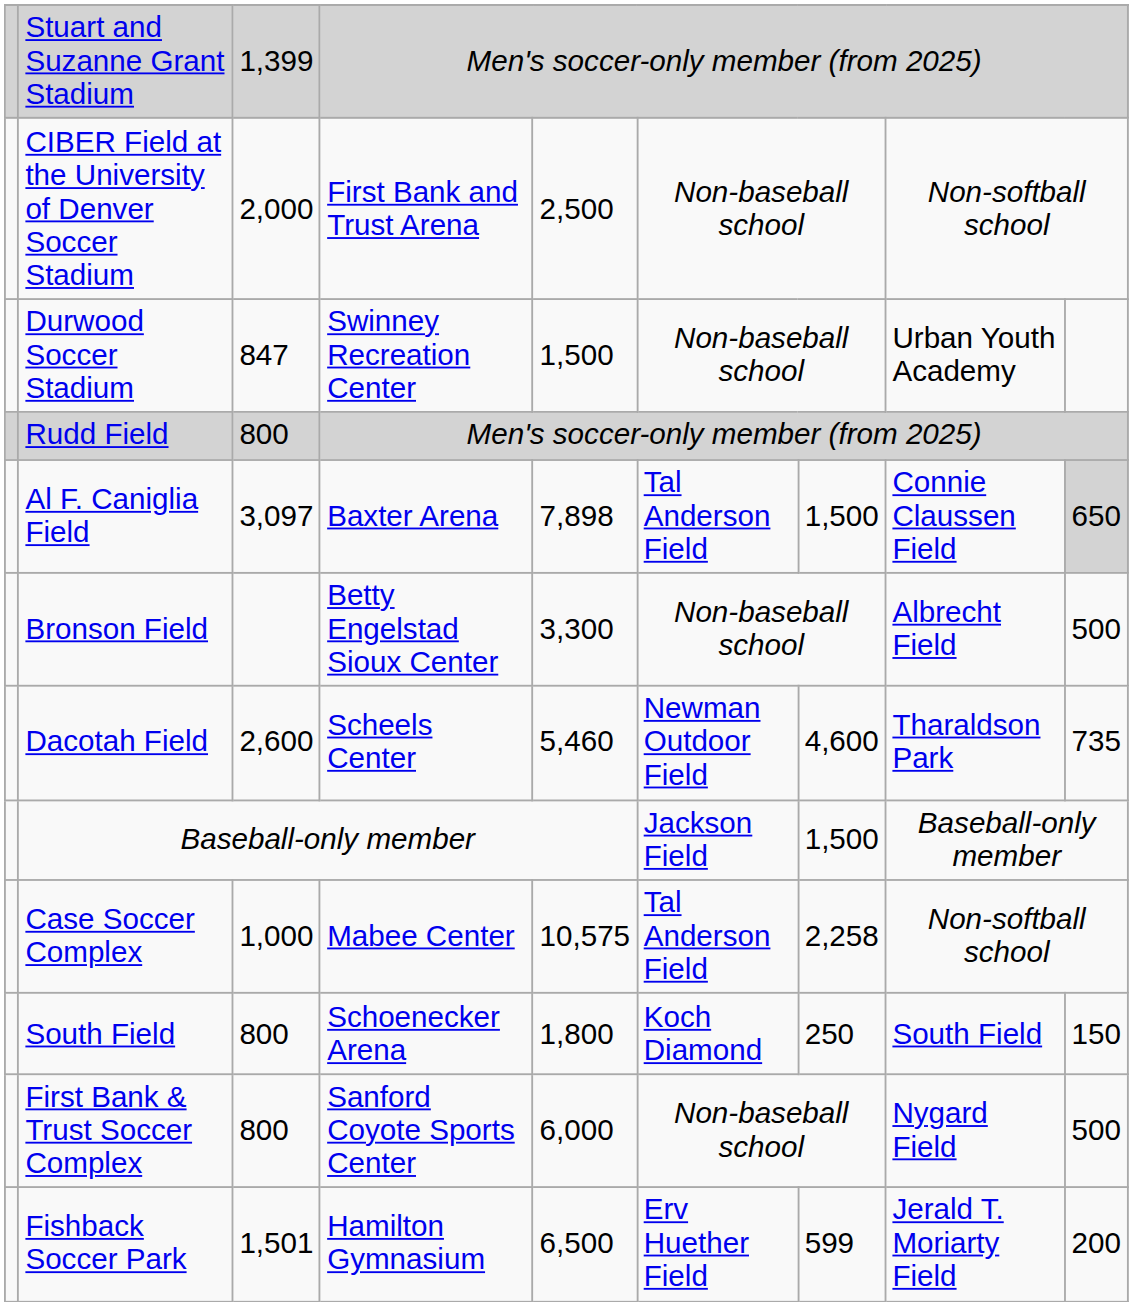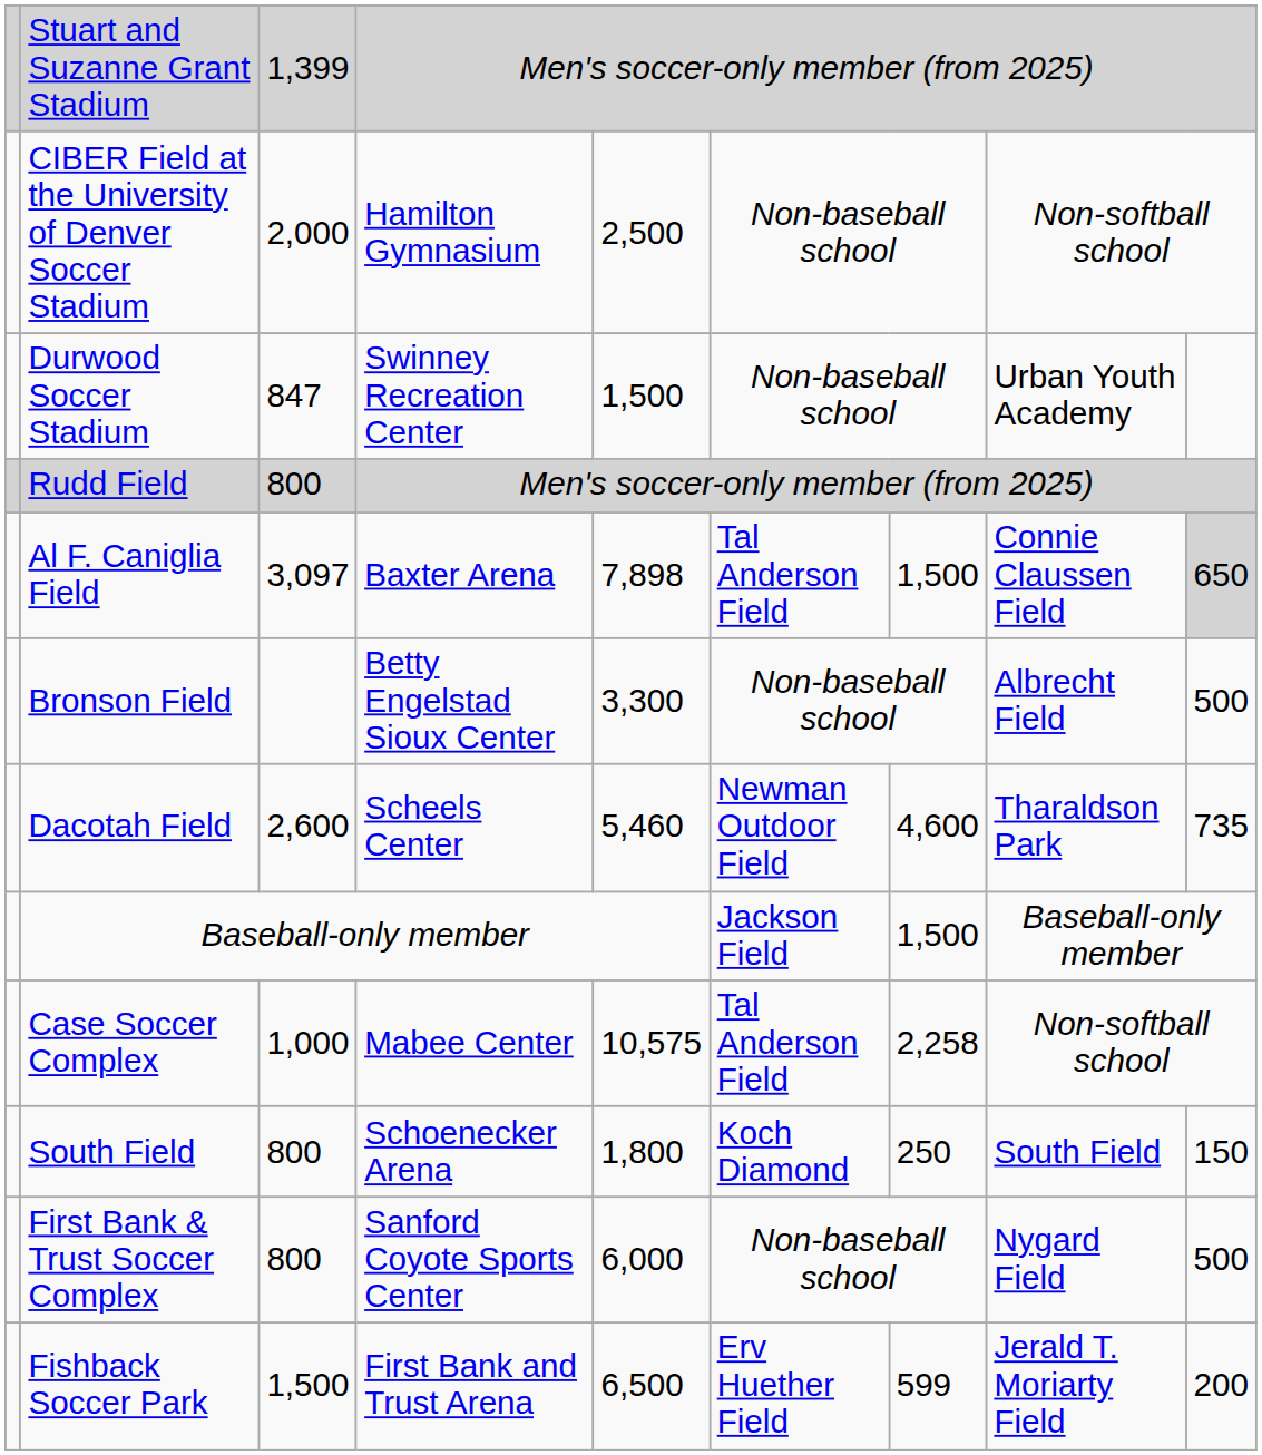CIBER Field at the University of Denver Soccer Stadium | column 4: First Bank and Trust Arena -> Hamilton Gymnasium
Fishback Soccer Park | column 3: 1,501 -> 1,500
Fishback Soccer Park | column 4: Hamilton Gymnasium -> First Bank and Trust Arena
